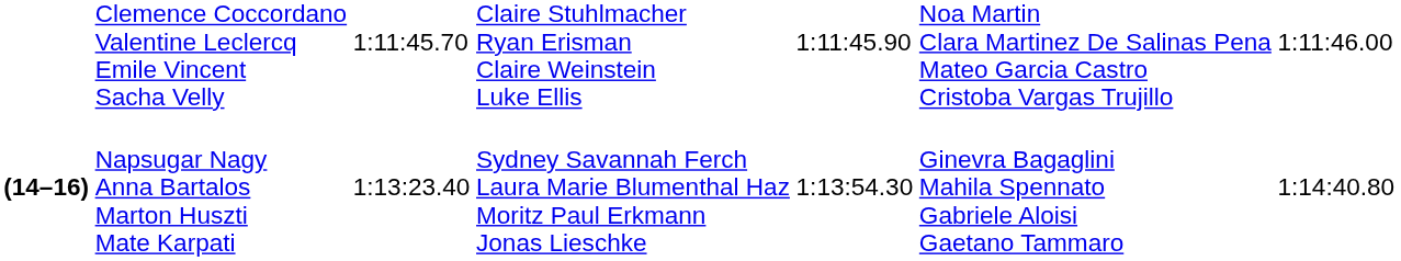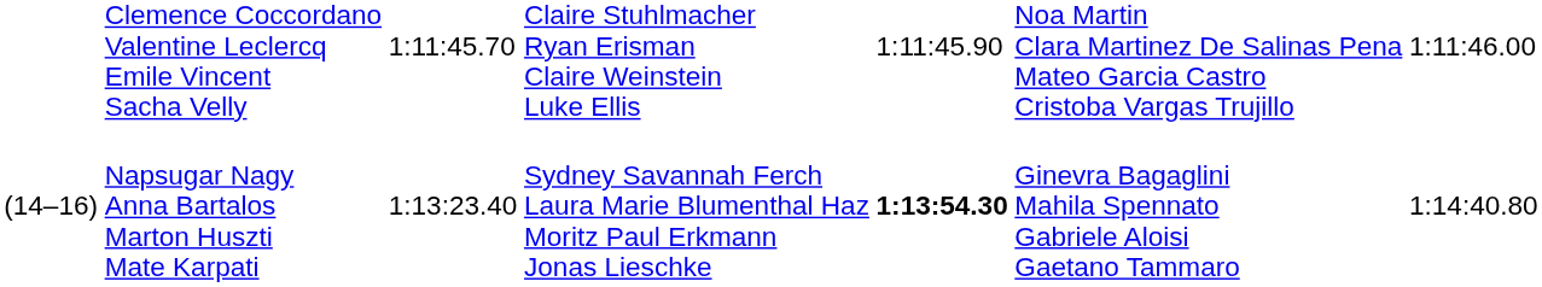Napsugar Nagy Anna Bartalos Marton Huszti Mate Karpati | column 1: bold -> normal
Napsugar Nagy Anna Bartalos Marton Huszti Mate Karpati | column 5: normal -> bold
